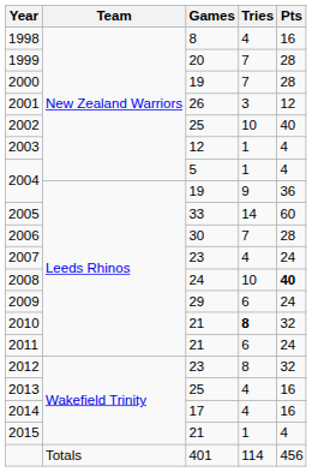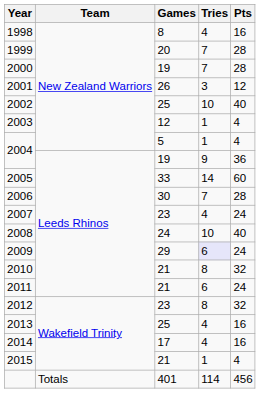2008 | Pts: bold -> normal
2009 | Tries: no background -> lavender background
2010 | Tries: bold -> normal
